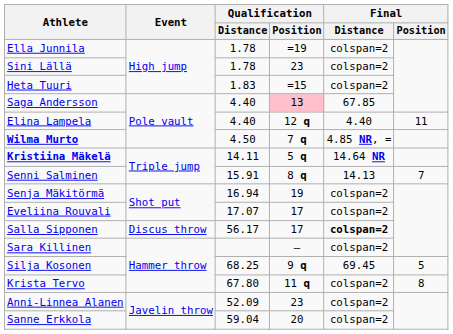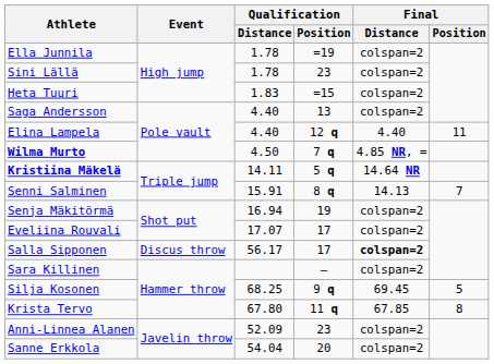Saga Andersson | Qualification / Position: pink background -> no background
Saga Andersson | Final / Distance: 67.85 -> colspan=2
Krista Tervo | Final / Distance: colspan=2 -> 67.85
Sanne Erkkola | Qualification / Distance: 59.04 -> 54.04
